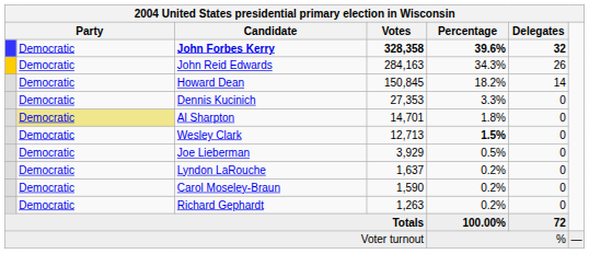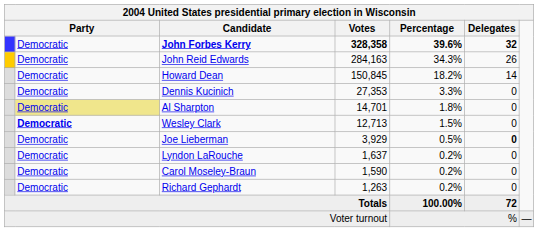Wesley Clark | column 2: normal -> bold
Wesley Clark | Percentage: bold -> normal
Joe Lieberman | Delegates: normal -> bold
